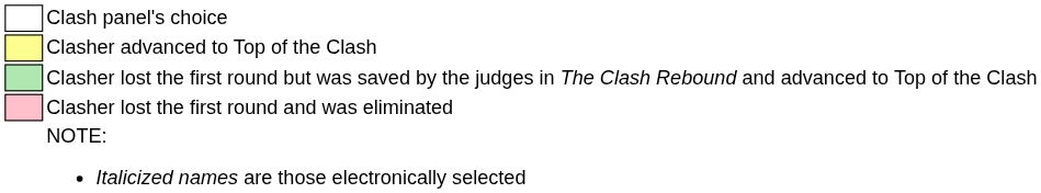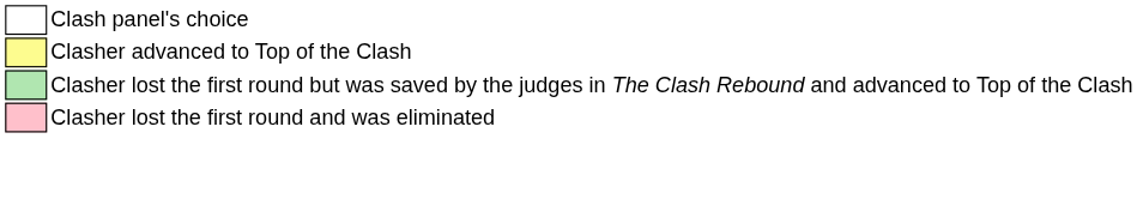- row: NOTE: Italicized names are those electronically selected
